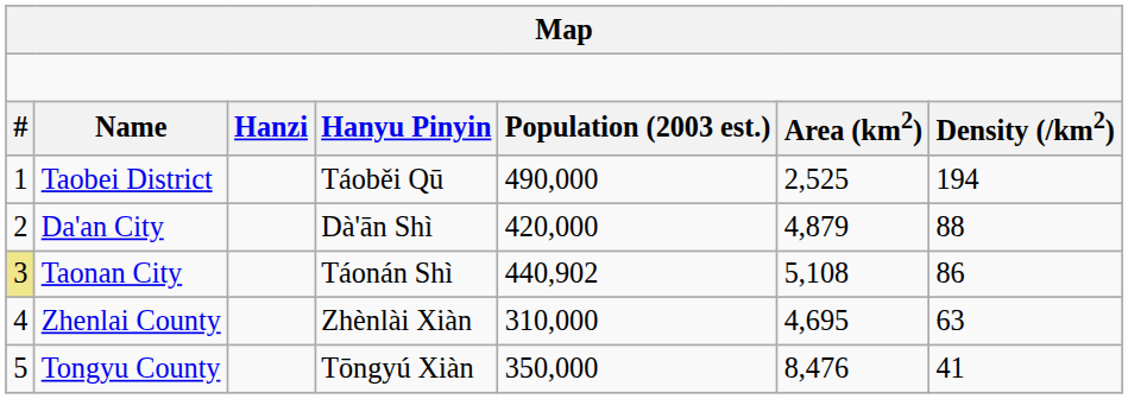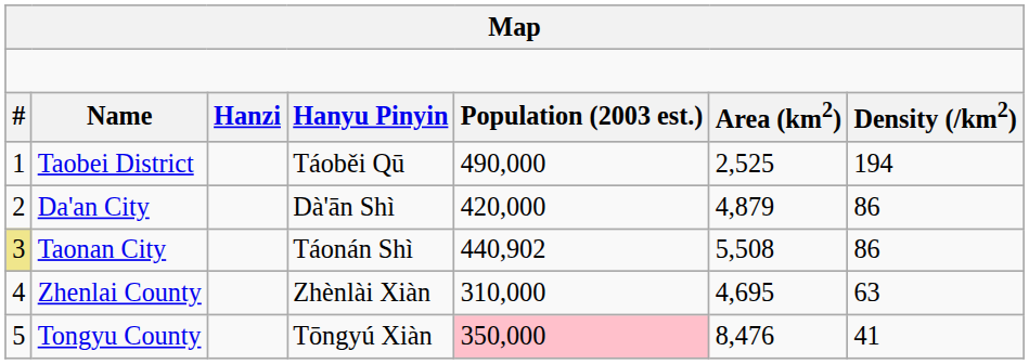Da'an City | column 7: 88 -> 86
Taonan City | column 6: 5,108 -> 5,508
Tongyu County | column 5: no background -> pink background
